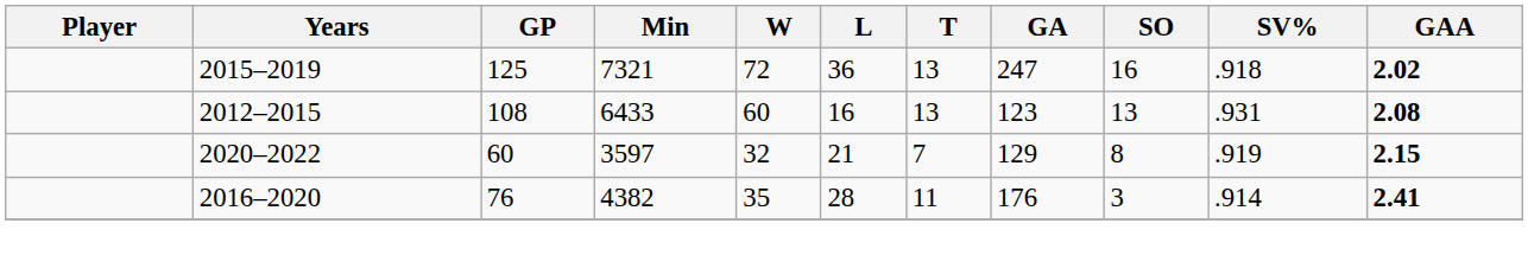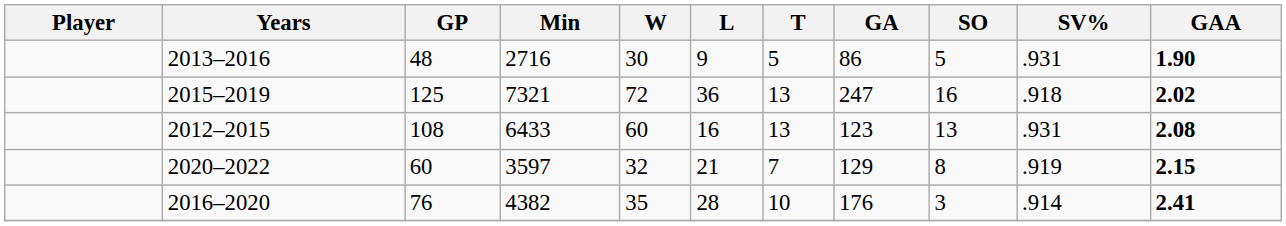+ row: 2013–2016 | 48 | 2716 | 30 | 9 | 5 | 86 | 5 | .931 | 1.90
2016–2020 | T: 11 -> 10
